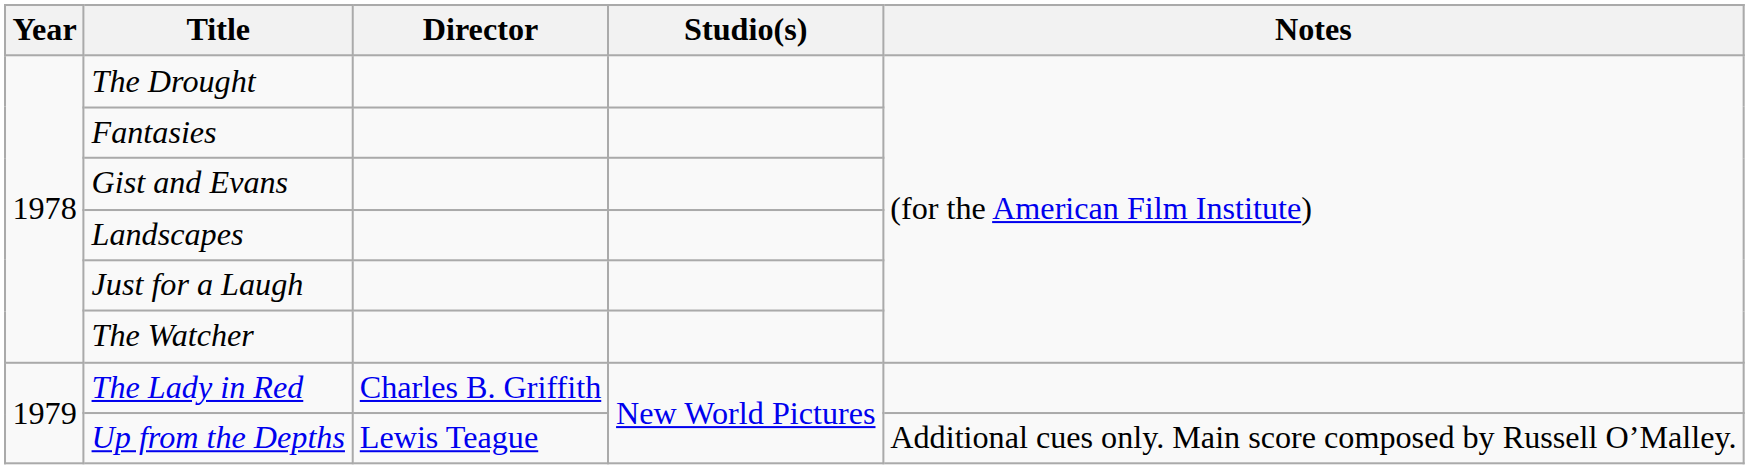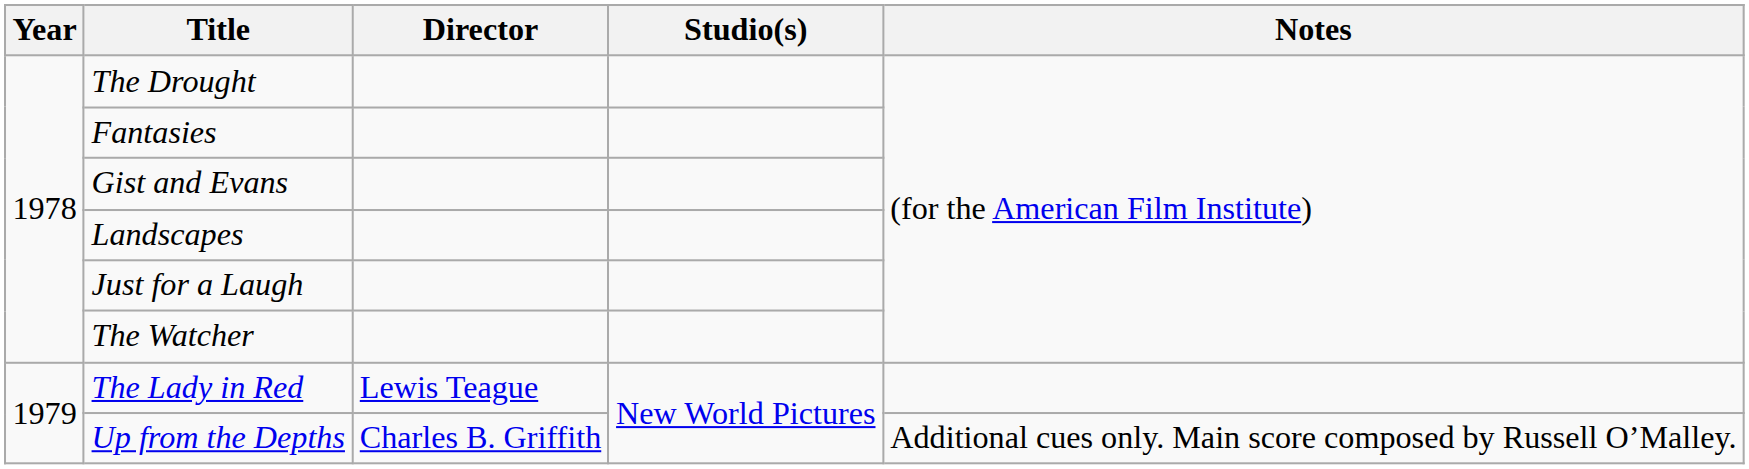The Lady in Red | Director: Charles B. Griffith -> Lewis Teague
Up from the Depths | Director: Lewis Teague -> Charles B. Griffith
